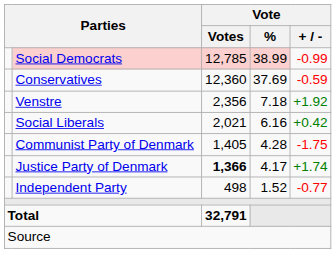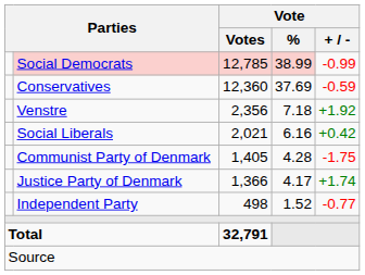Justice Party of Denmark | Vote / Votes: bold -> normal
